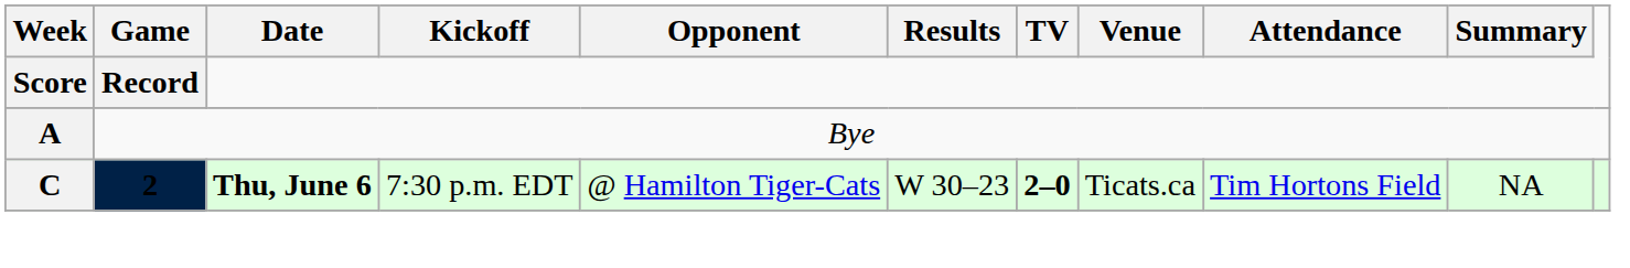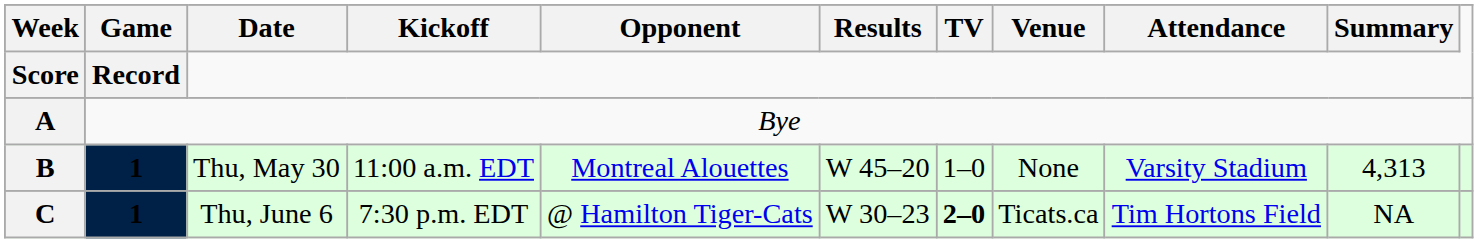+ row: B | 1 | Thu, May 30 | 11:00 a.m. EDT | Montreal Alouettes | W 45–20 | 1–0 | None | Varsity Stadium | 4,313
C | Game / Record: 2 -> 1
C | Date: bold -> normal
